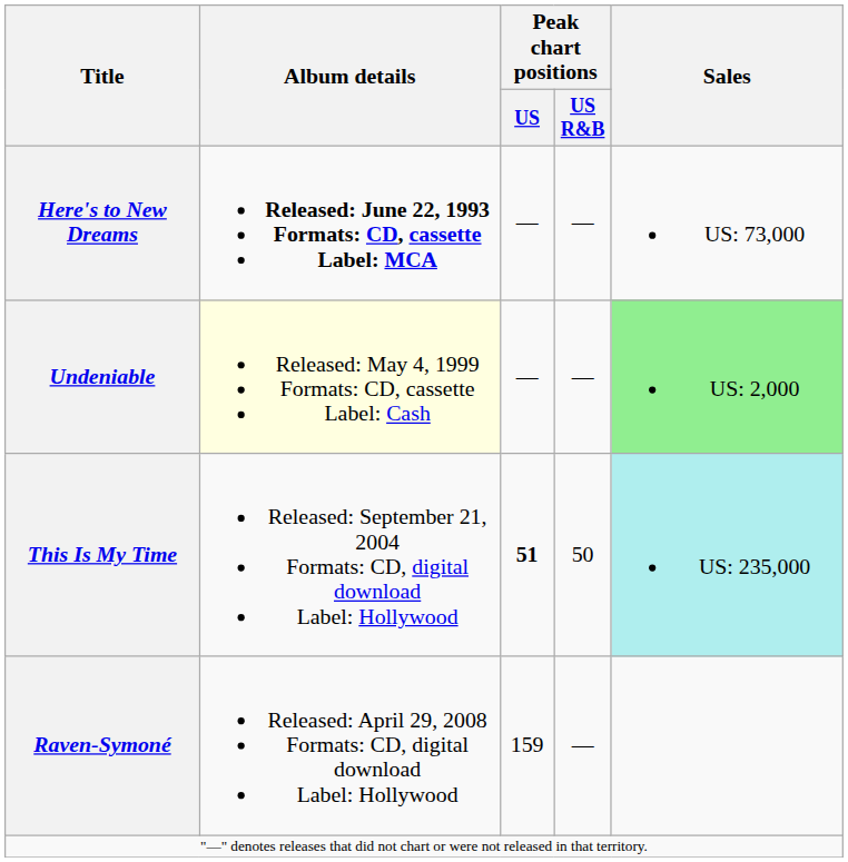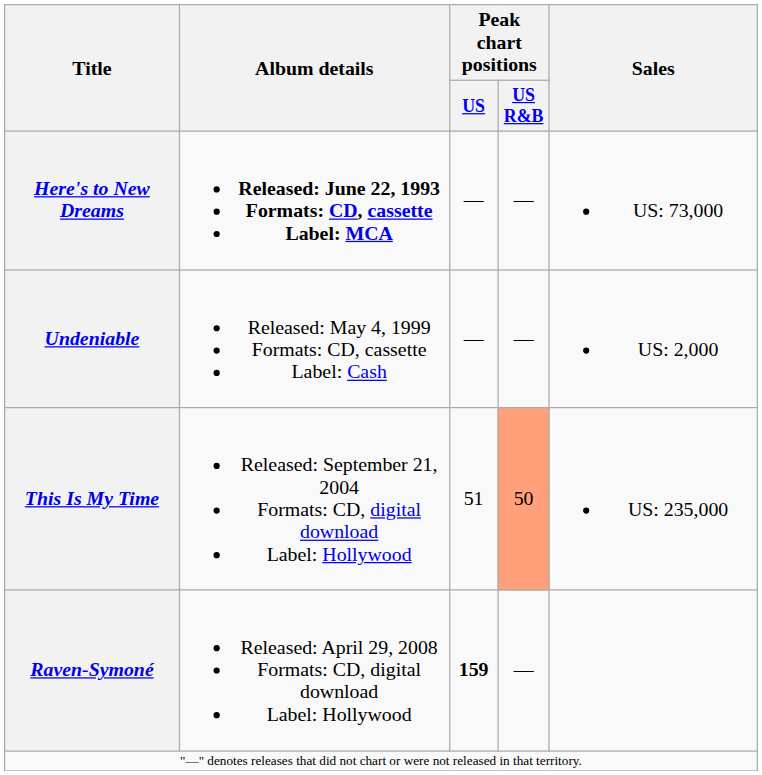Undeniable | Album details: lightyellow background -> no background
Undeniable | Sales: lightgreen background -> no background
This Is My Time | Peak chart positions / US: bold -> normal
This Is My Time | Peak chart positions / US R&B: no background -> lightsalmon background
This Is My Time | Sales: paleturquoise background -> no background
Raven-Symoné | Peak chart positions / US: normal -> bold
